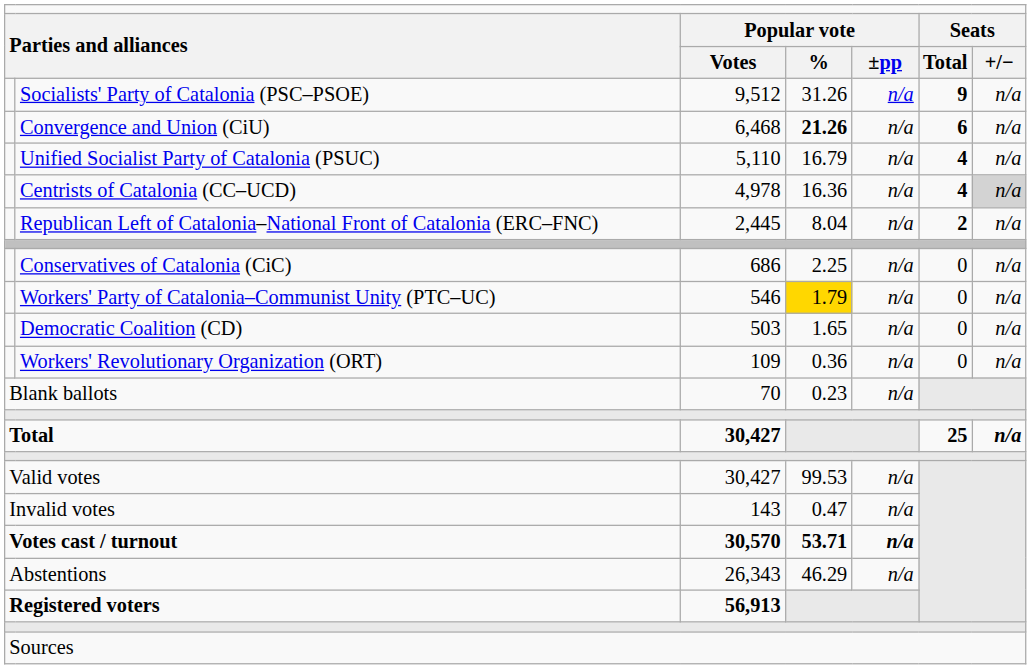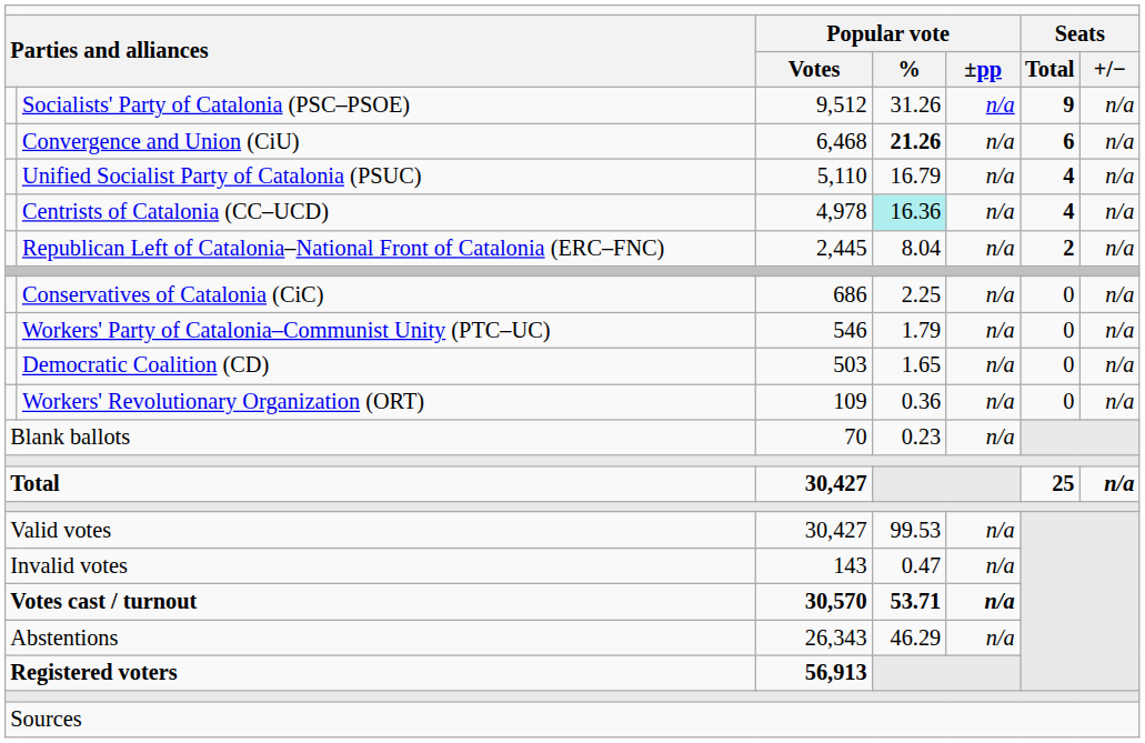Centrists of Catalonia (CC–UCD) | column 4: no background -> paleturquoise background
Centrists of Catalonia (CC–UCD) | column 7: lightgrey background -> no background
Workers' Party of Catalonia–Communist Unity (PTC–UC) | column 4: gold background -> no background
